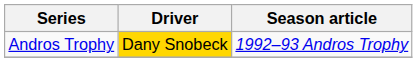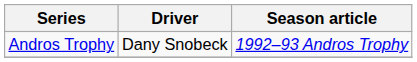Andros Trophy | Driver: gold background -> no background
